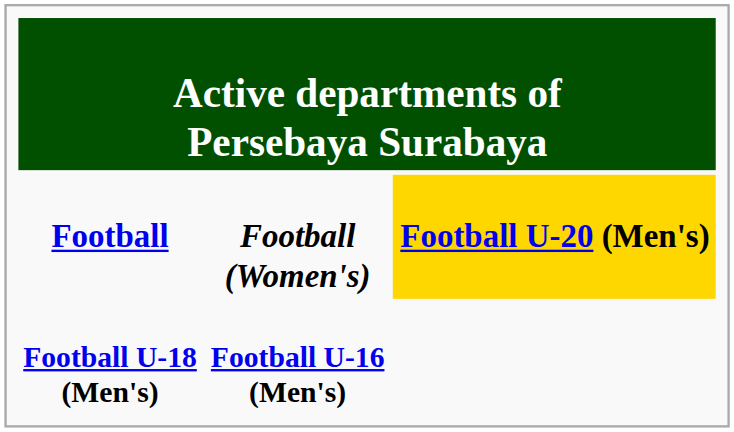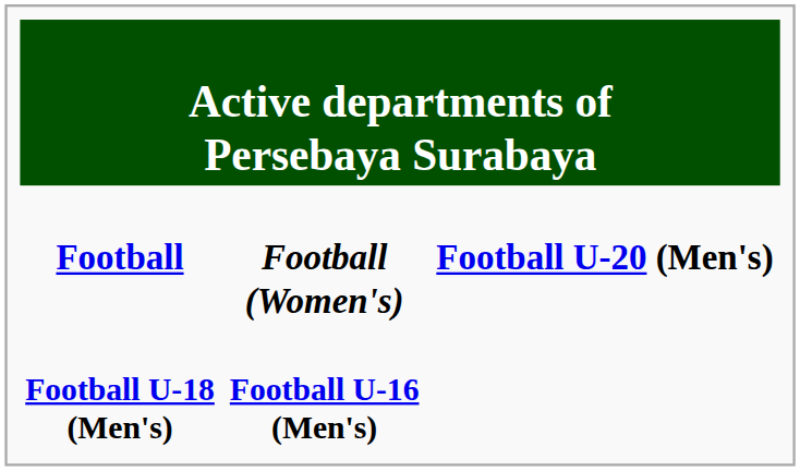Football | column 3: gold background -> no background
